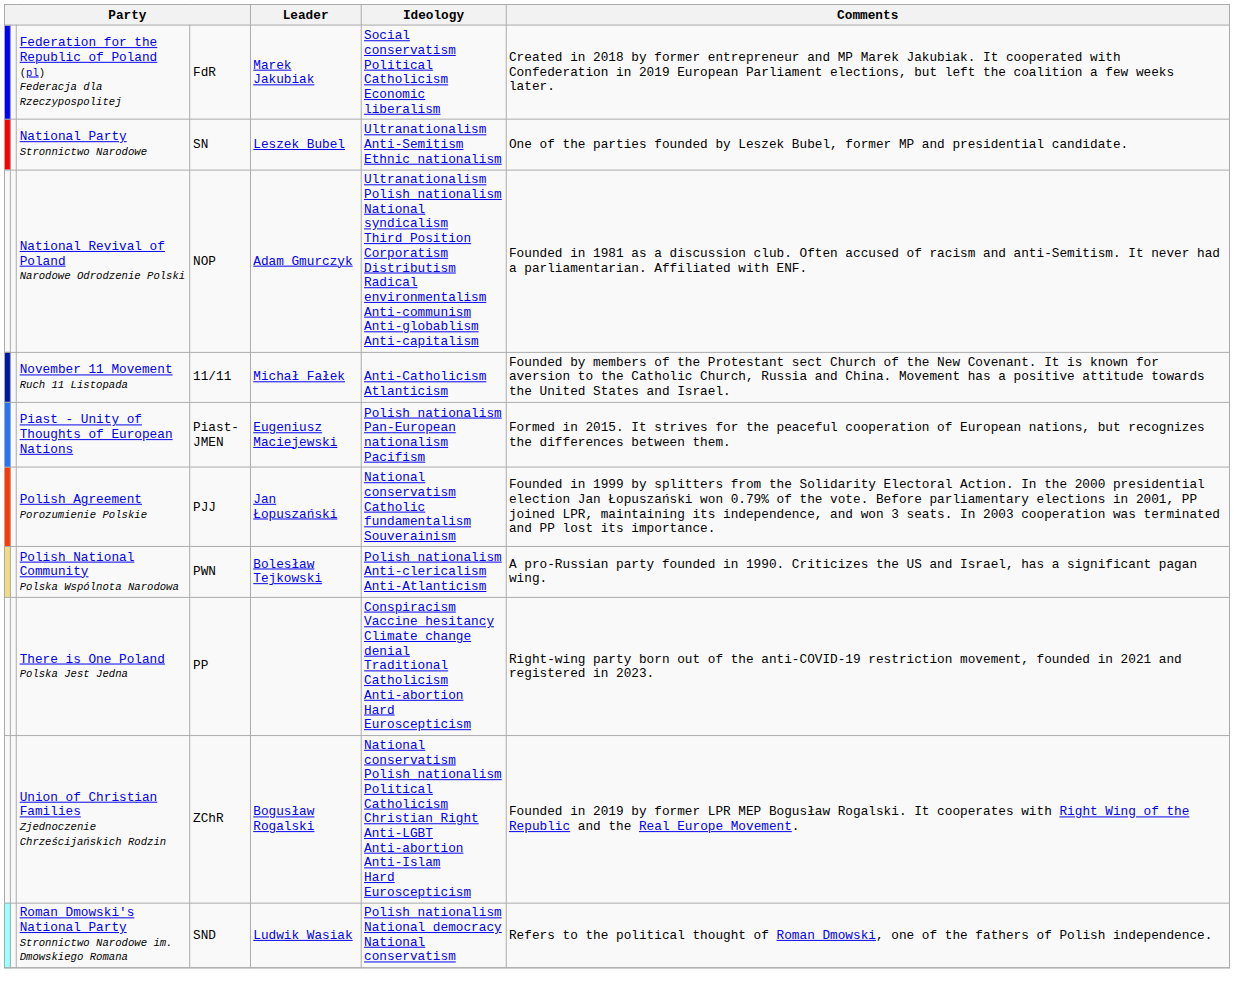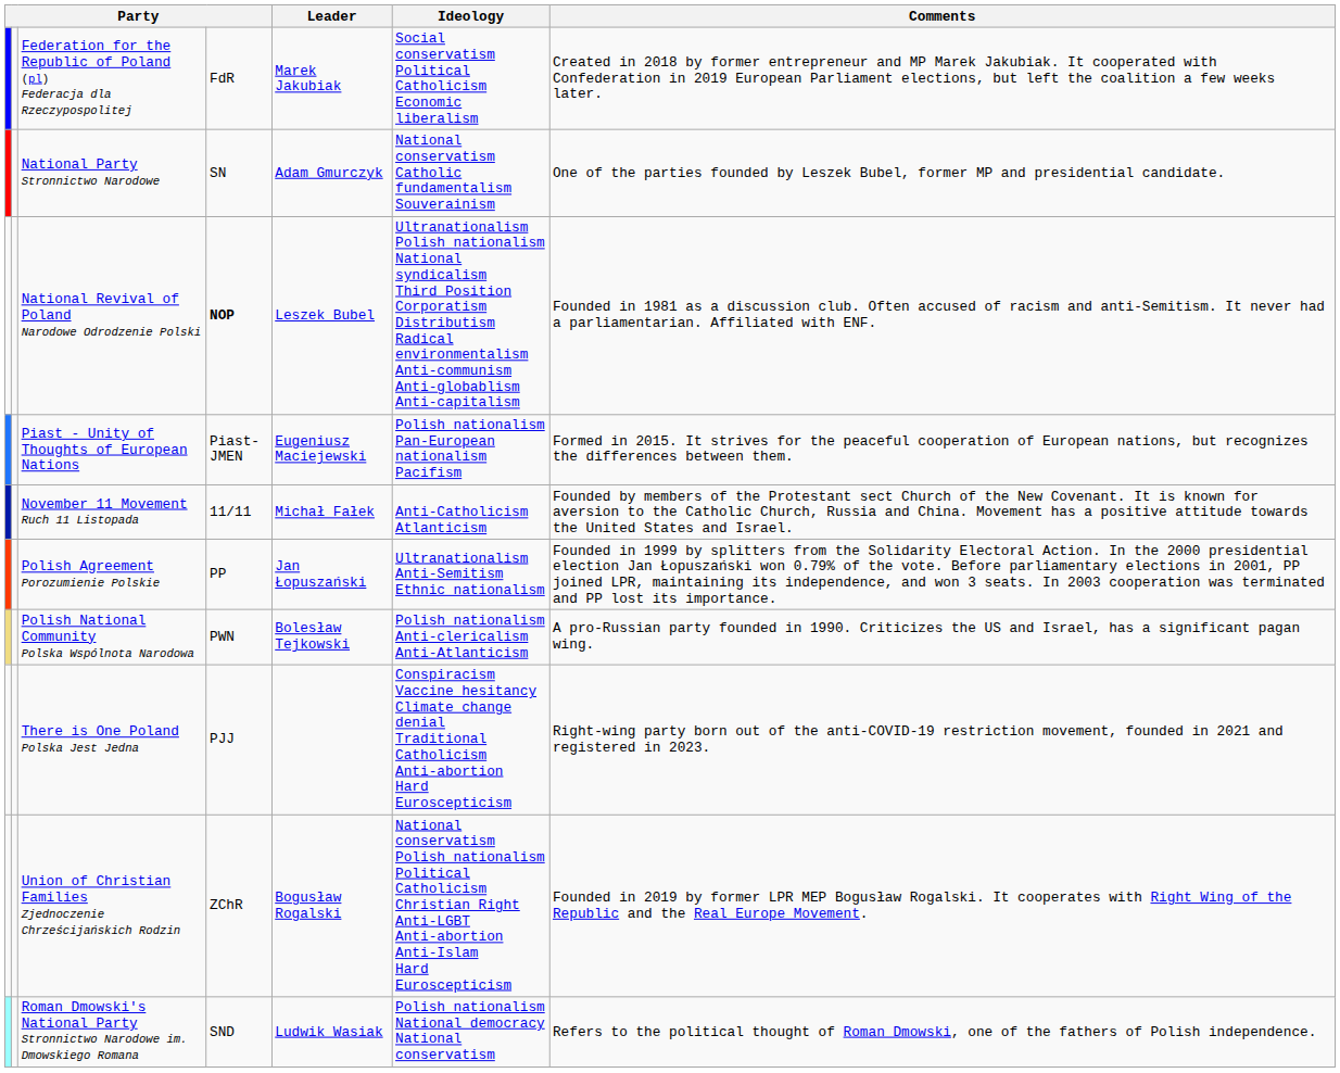National Party Stronnictwo Narodowe | Leader: Leszek Bubel -> Adam Gmurczyk
National Party Stronnictwo Narodowe | Ideology: Ultranationalism Anti-Semitism Ethnic nationalism -> National conservatism Catholic fundamentalism Souverainism
National Revival of Poland Narodowe Odrodzenie Polski | column 4: normal -> bold
National Revival of Poland Narodowe Odrodzenie Polski | Leader: Adam Gmurczyk -> Leszek Bubel
rows swapped: November 11 Movement Ruch 11 Listopada <-> Piast - Unity of Thoughts of European Nations
Polish Agreement Porozumienie Polskie | column 4: PJJ -> PP
Polish Agreement Porozumienie Polskie | Ideology: National conservatism Catholic fundamentalism Souverainism -> Ultranationalism Anti-Semitism Ethnic nationalism
There is One Poland Polska Jest Jedna | column 4: PP -> PJJ
